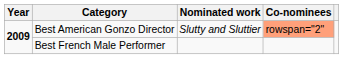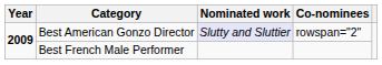Best American Gonzo Director | Nominated work: no background -> lavender background
Best American Gonzo Director | Co-nominees: lightsalmon background -> no background
